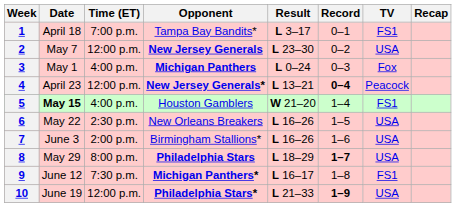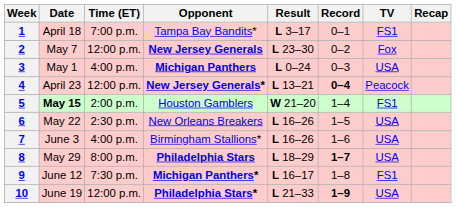2 | TV: USA -> Fox
3 | TV: Fox -> USA
5 | Time (ET): 4:00 p.m. -> 2:00 p.m.
7 | Time (ET): 2:00 p.m. -> 4:00 p.m.
